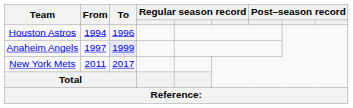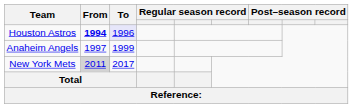Houston Astros | From: normal -> bold
Houston Astros | To: no background -> lavender background
Anaheim Angels | To: lavender background -> no background
New York Mets | From: no background -> lightgrey background
